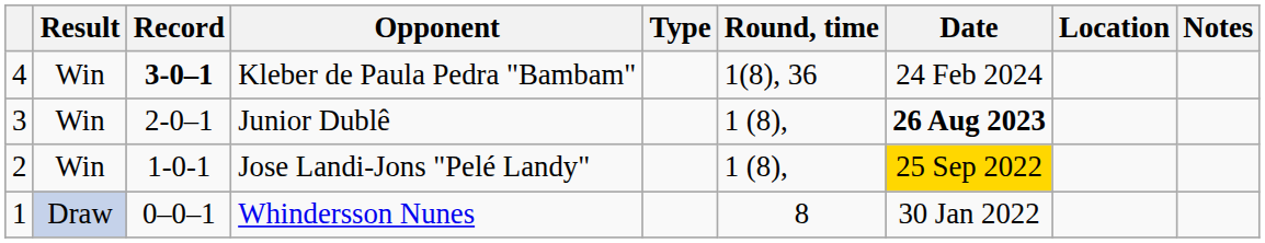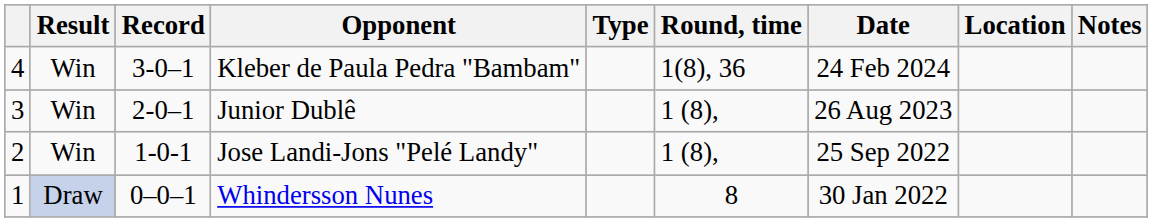Kleber de Paula Pedra "Bambam" | Record: bold -> normal
Junior Dublê | Date: bold -> normal
Jose Landi-Jons "Pelé Landy" | Date: gold background -> no background
